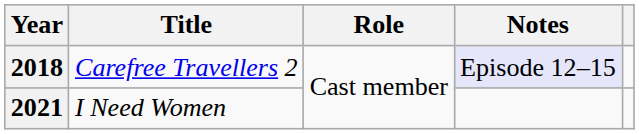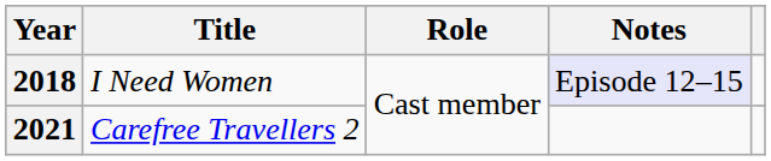2018 | Title: Carefree Travellers 2 -> I Need Women
2021 | Title: I Need Women -> Carefree Travellers 2
